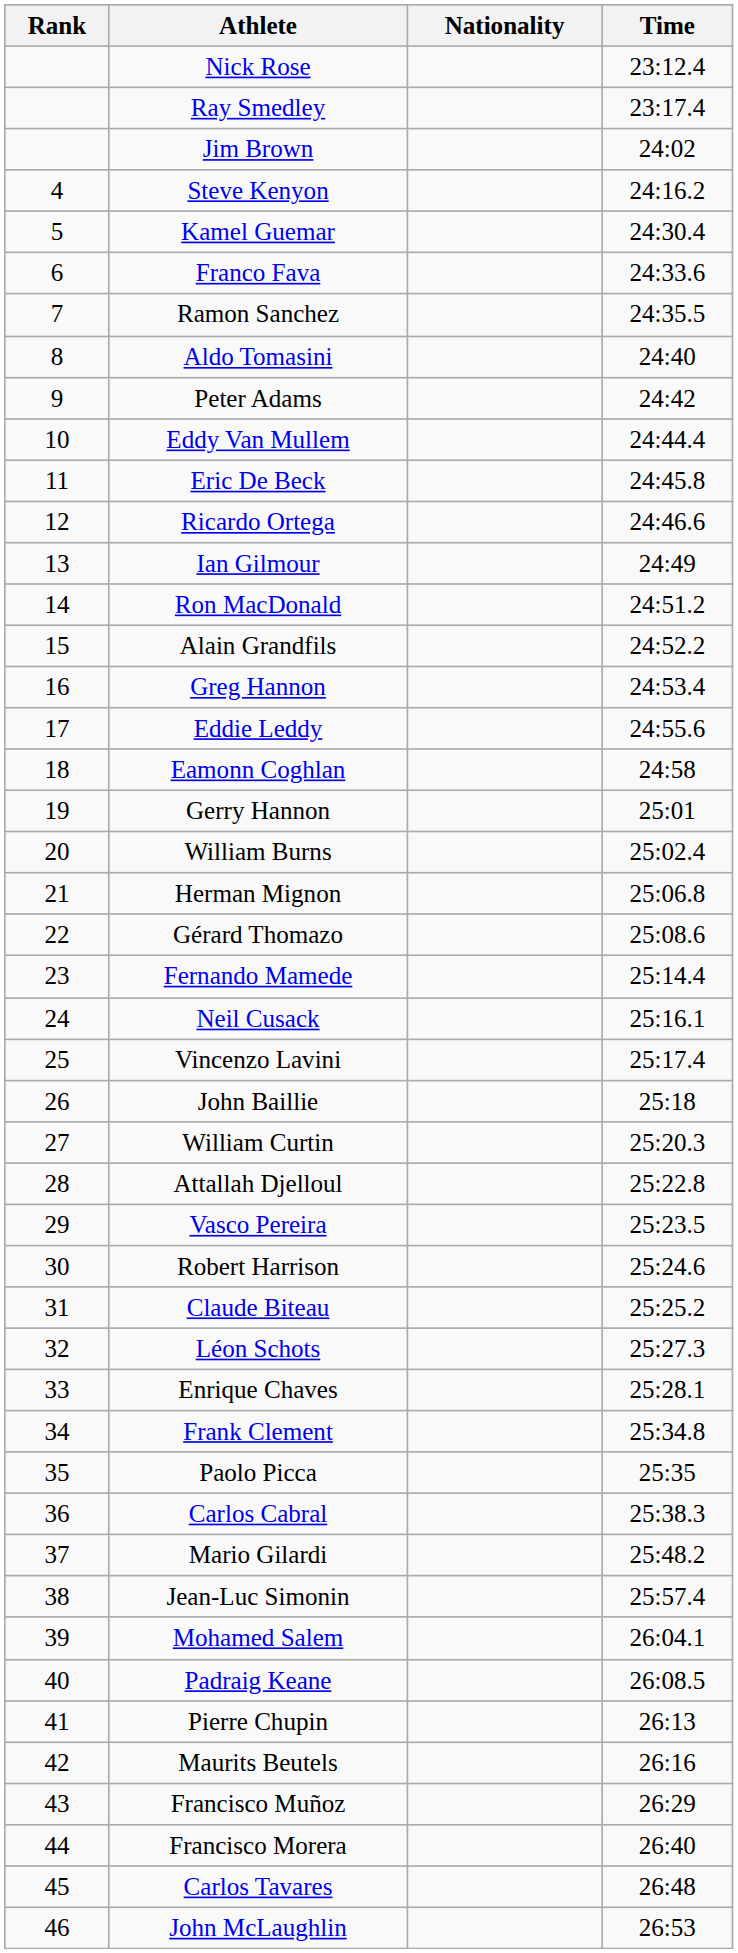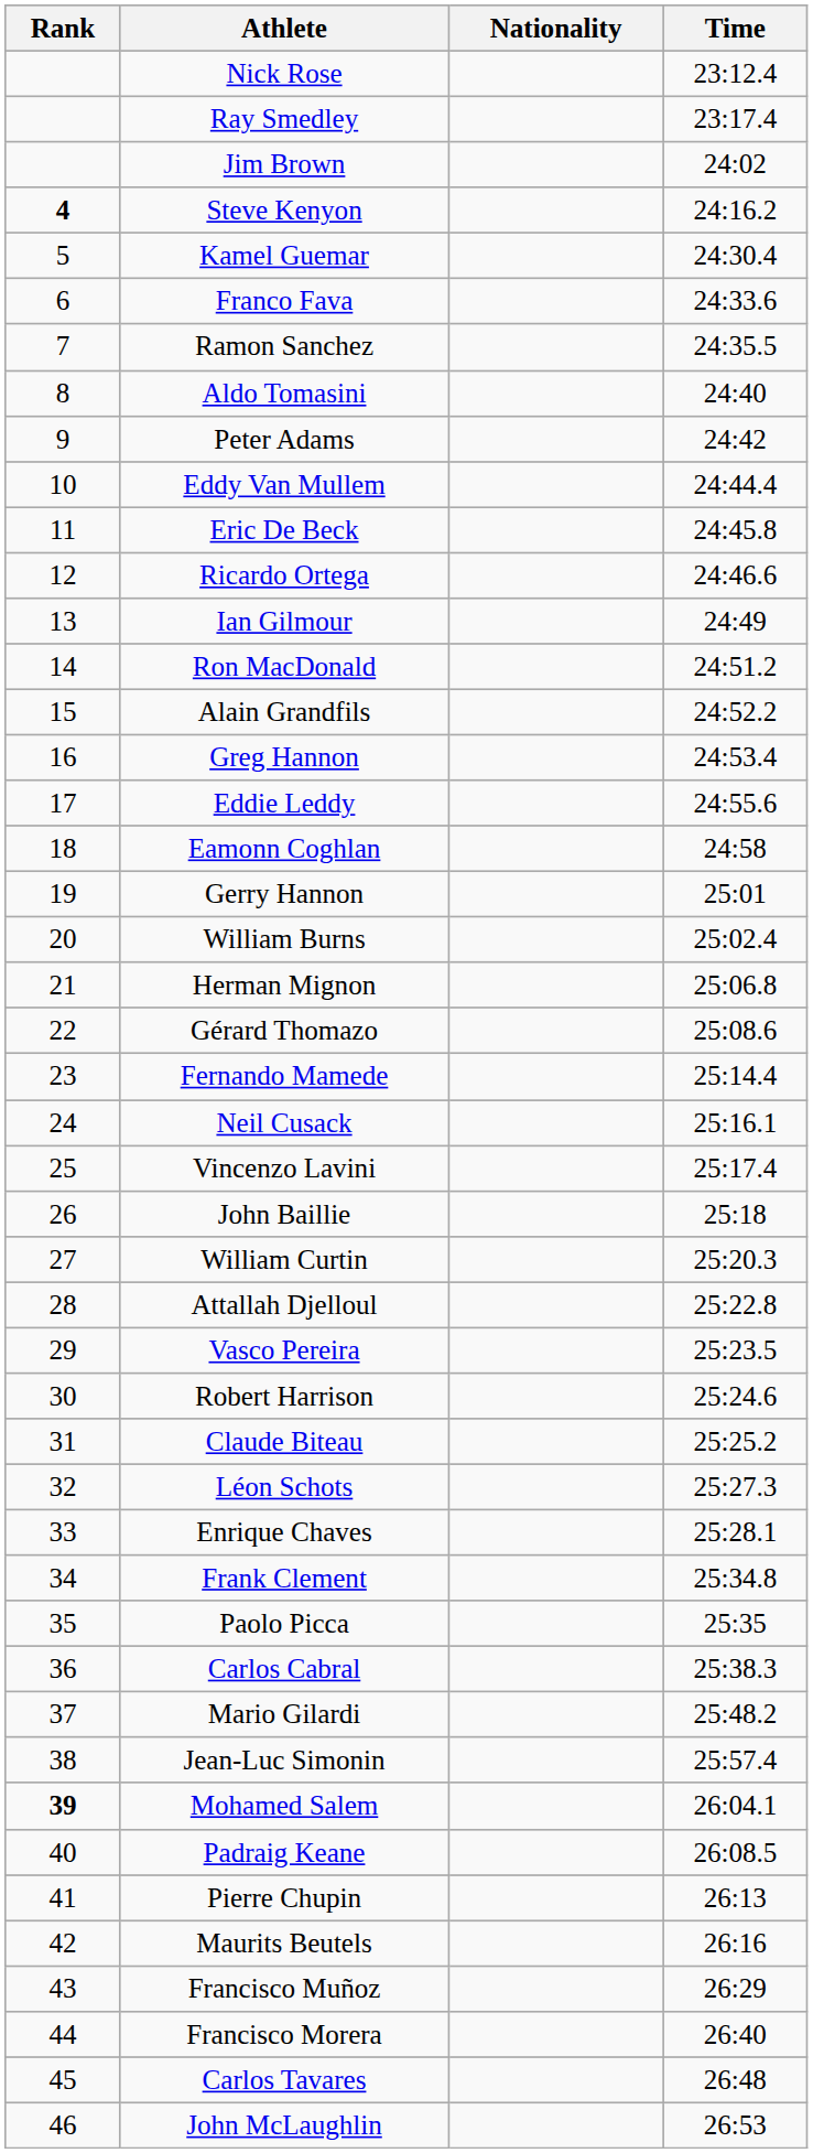Steve Kenyon | Rank: normal -> bold
Mohamed Salem | Rank: normal -> bold
